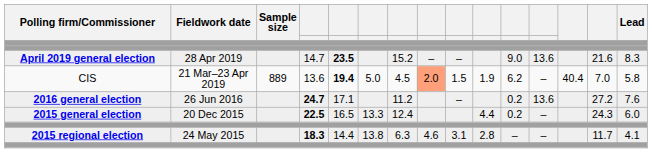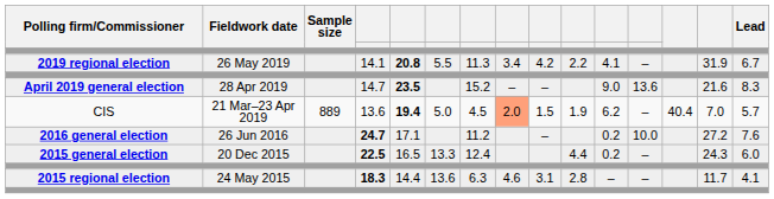+ row: 2019 regional election | 26 May 2019 | 14.1 | 20.8 | 5.5 | 11.3 | 3.4 | 4.2 | 2.2 | 4.1 | – | 31.9 | 6.7
CIS | Lead: 5.8 -> 5.7
2016 general election | column 12: 13.6 -> 10.0
2015 regional election | column 6: 13.8 -> 13.6
